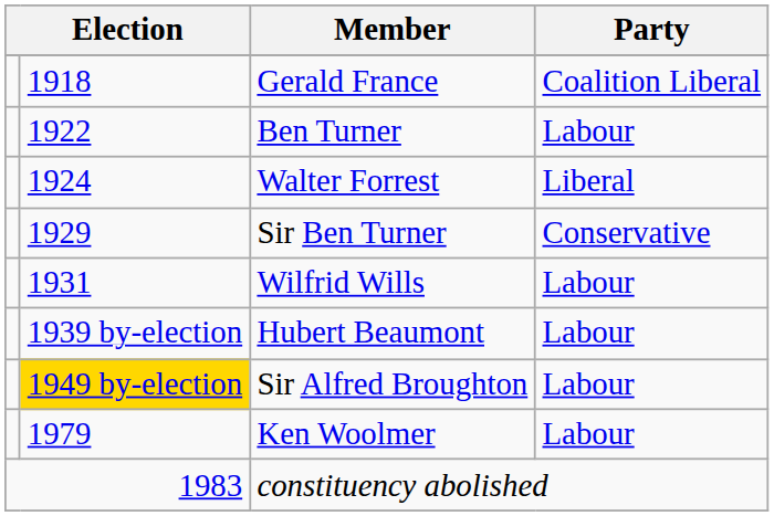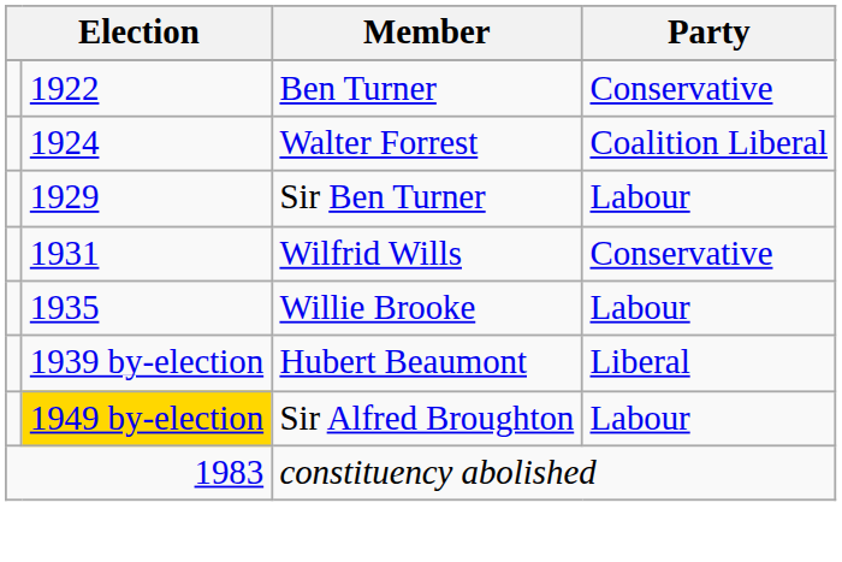- row: 1918 | Gerald France | Coalition Liberal
Ben Turner | Party: Labour -> Conservative
Walter Forrest | Party: Liberal -> Coalition Liberal
Sir Ben Turner | Party: Conservative -> Labour
Wilfrid Wills | Party: Labour -> Conservative
+ row: 1935 | Willie Brooke | Labour
Hubert Beaumont | Party: Labour -> Liberal
- row: 1979 | Ken Woolmer | Labour
